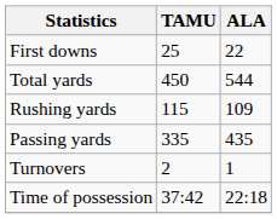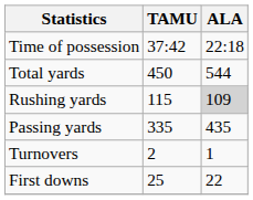rows swapped: First downs <-> Time of possession
Rushing yards | ALA: no background -> lightgrey background
